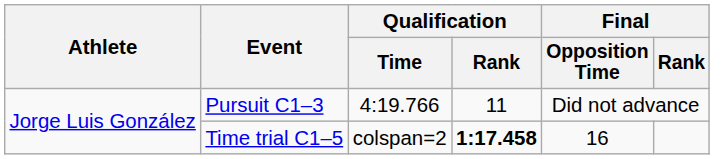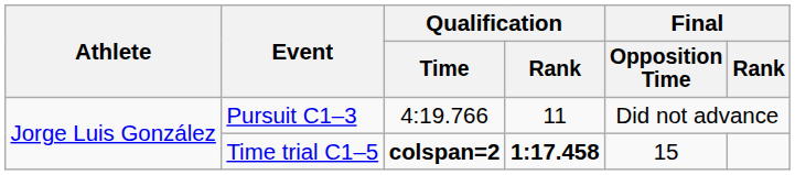Time trial C1–5 | Qualification / Time: normal -> bold
Time trial C1–5 | Final / Opposition Time: 16 -> 15
